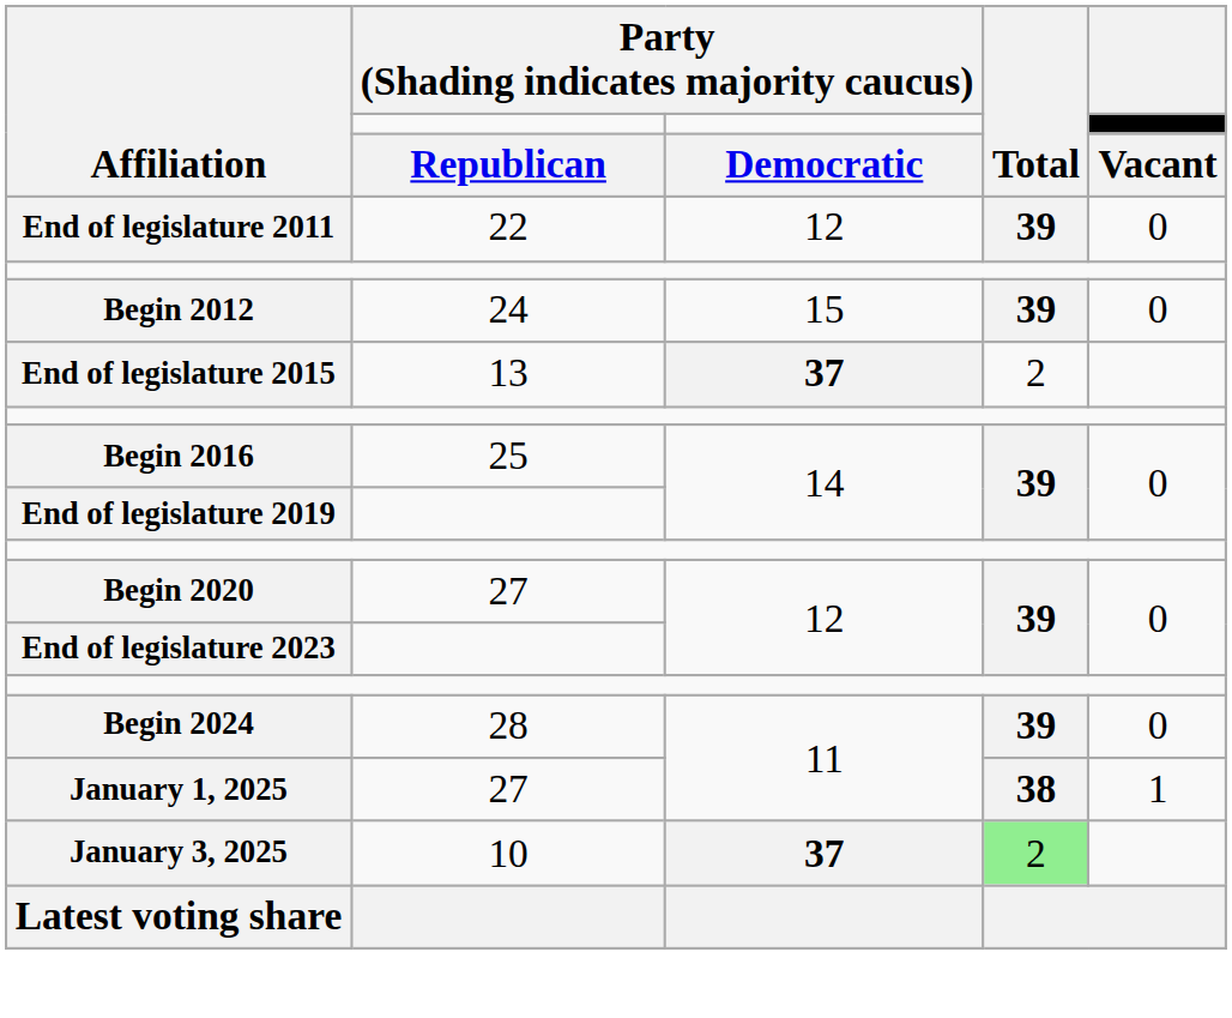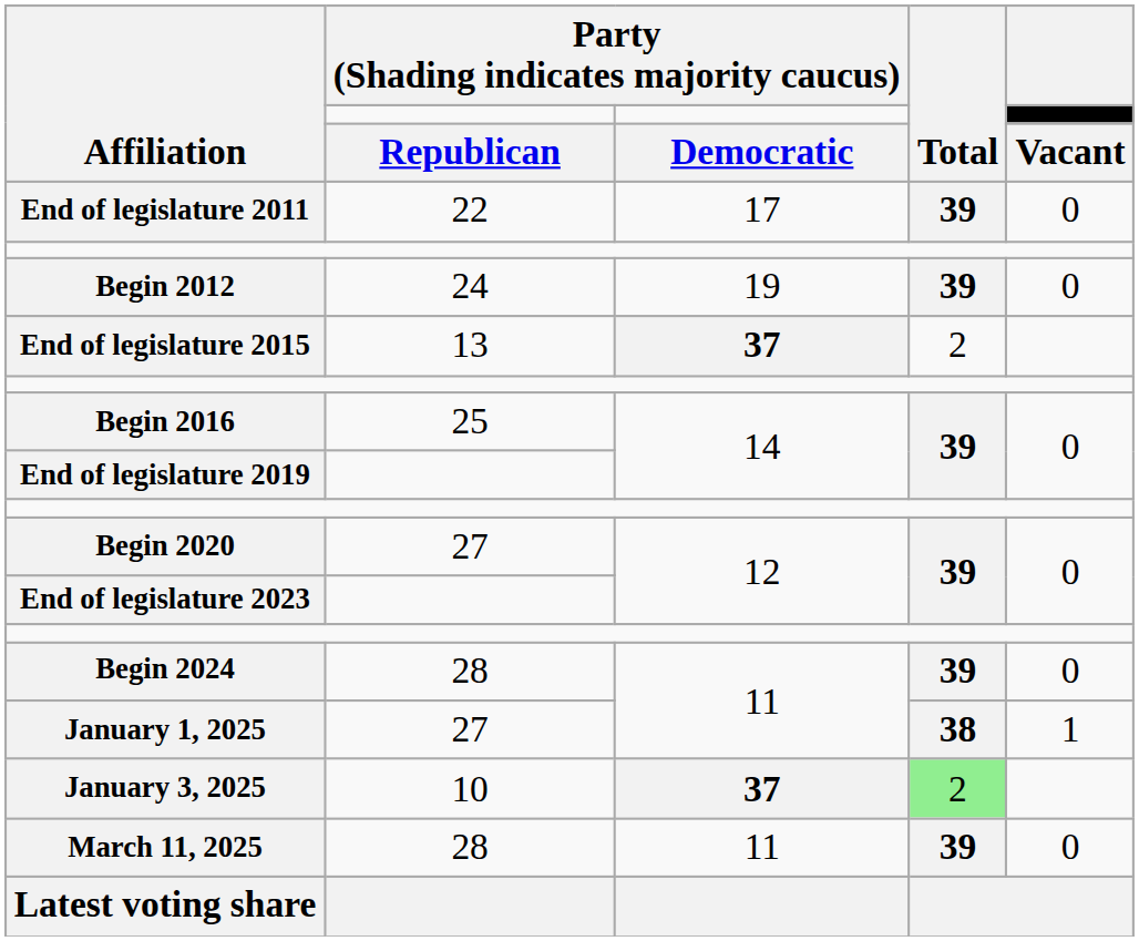End of legislature 2011 | column 3: 12 -> 17
Begin 2012 | column 3: 15 -> 19
+ row: March 11, 2025 | 28 | 11 | 39 | 0
